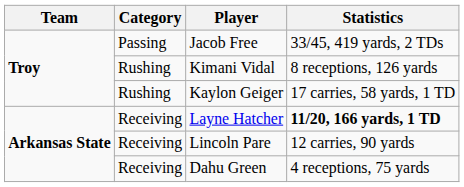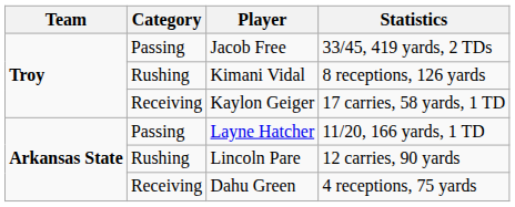Kaylon Geiger | Category: Rushing -> Receiving
Layne Hatcher | Category: Receiving -> Passing
Layne Hatcher | Statistics: bold -> normal
Lincoln Pare | Category: Receiving -> Rushing
